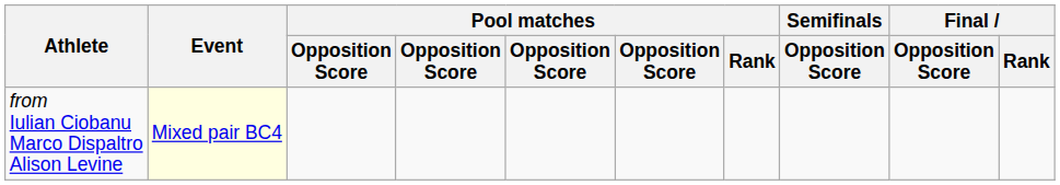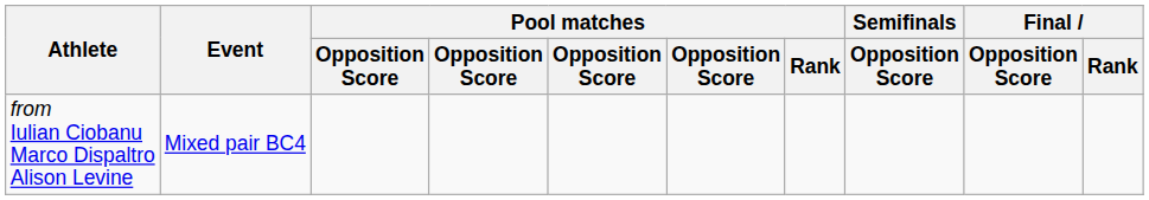from Iulian Ciobanu Marco Dispaltro Alison Levine | Event: lightyellow background -> no background
